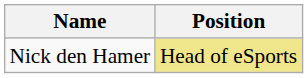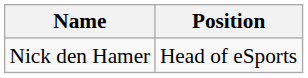Nick den Hamer | Position: khaki background -> no background
